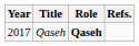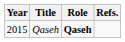row 2 | Year: 2017 -> 2015
